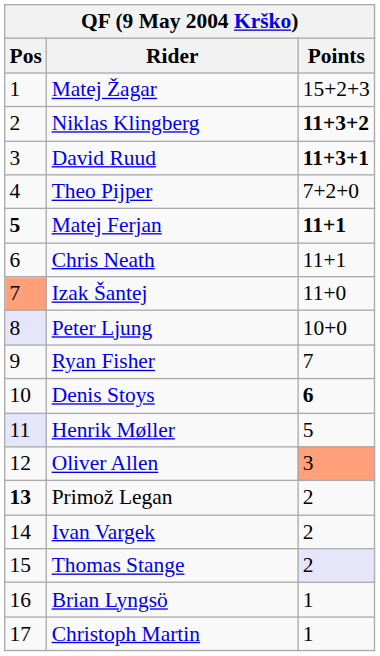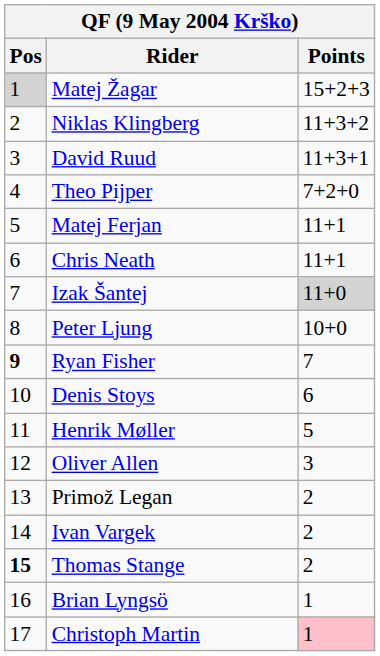Matej Žagar | Pos: no background -> lightgrey background
Niklas Klingberg | Points: bold -> normal
David Ruud | Points: bold -> normal
Matej Ferjan | Pos: bold -> normal
Matej Ferjan | Points: bold -> normal
Izak Šantej | Pos: lightsalmon background -> no background
Izak Šantej | Points: no background -> lightgrey background
Peter Ljung | Pos: lavender background -> no background
Ryan Fisher | Pos: normal -> bold
Denis Stoys | Points: bold -> normal
Henrik Møller | Pos: lavender background -> no background
Oliver Allen | Points: lightsalmon background -> no background
Primož Legan | Pos: bold -> normal
Thomas Stange | Pos: normal -> bold
Thomas Stange | Points: lavender background -> no background
Christoph Martin | Points: no background -> pink background
